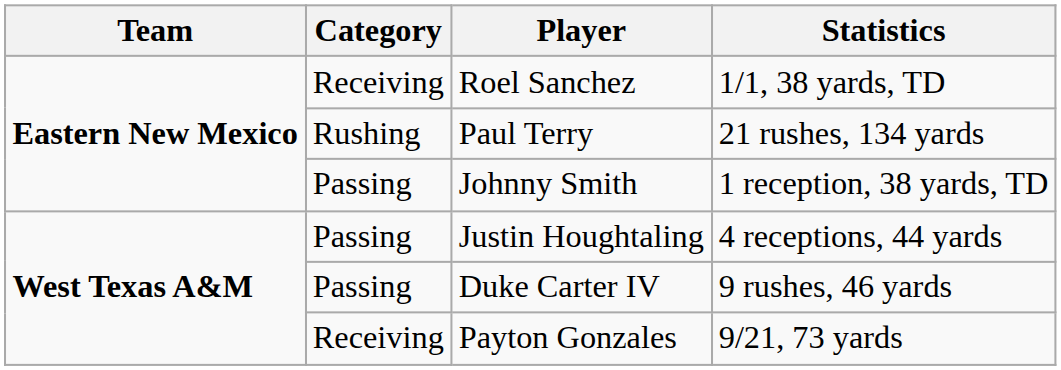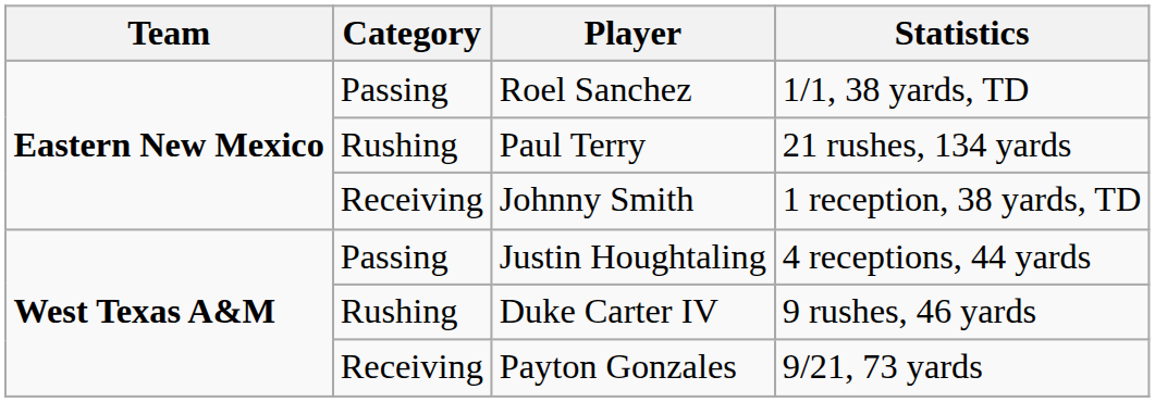Roel Sanchez | Category: Receiving -> Passing
Johnny Smith | Category: Passing -> Receiving
Duke Carter IV | Category: Passing -> Rushing
